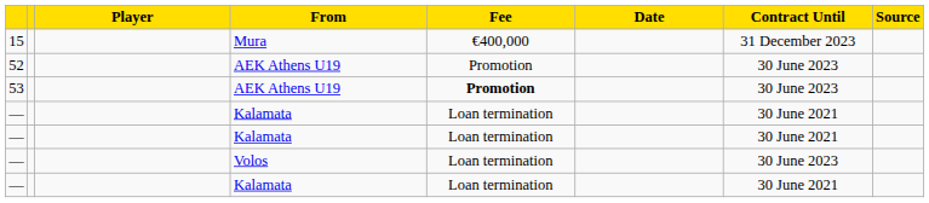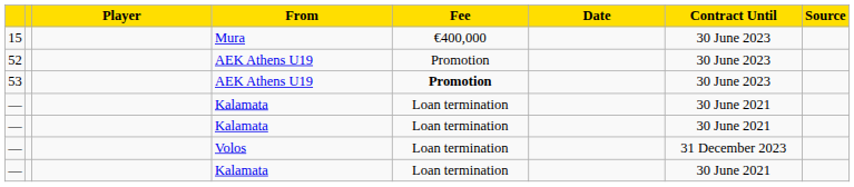15 | Contract Until: 31 December 2023 -> 30 June 2023
— / Volos | Contract Until: 30 June 2023 -> 31 December 2023
